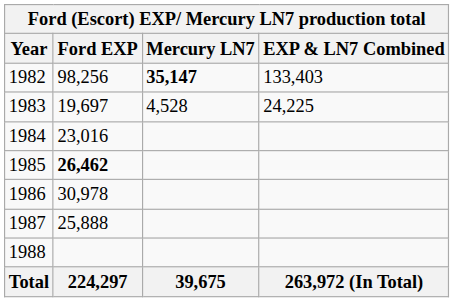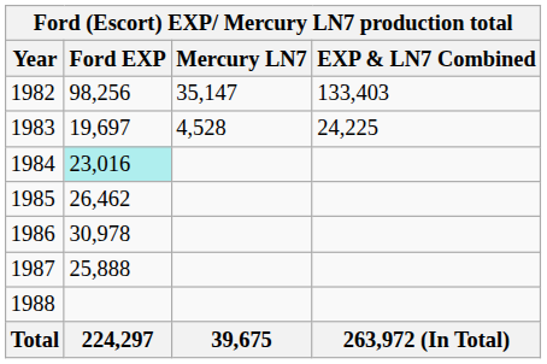1982 | Mercury LN7: bold -> normal
1984 | Ford EXP: no background -> paleturquoise background
1985 | Ford EXP: bold -> normal
